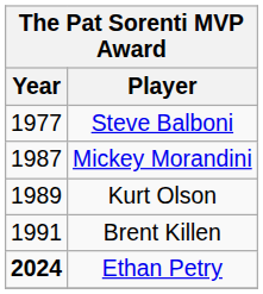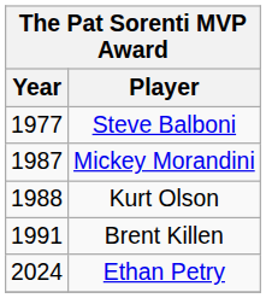Kurt Olson | Year: 1989 -> 1988
Ethan Petry | Year: bold -> normal
